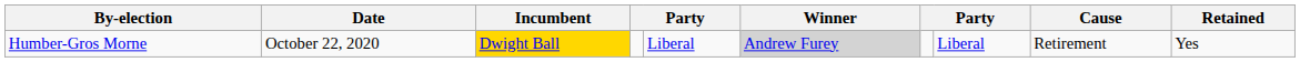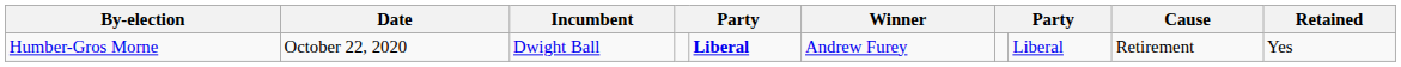Humber-Gros Morne | Incumbent: gold background -> no background
Humber-Gros Morne | column 5: normal -> bold
Humber-Gros Morne | Winner: lightgrey background -> no background
